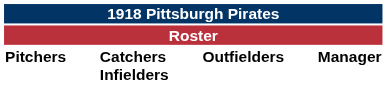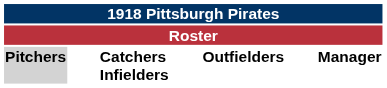Pitchers | column 1: no background -> lightgrey background
